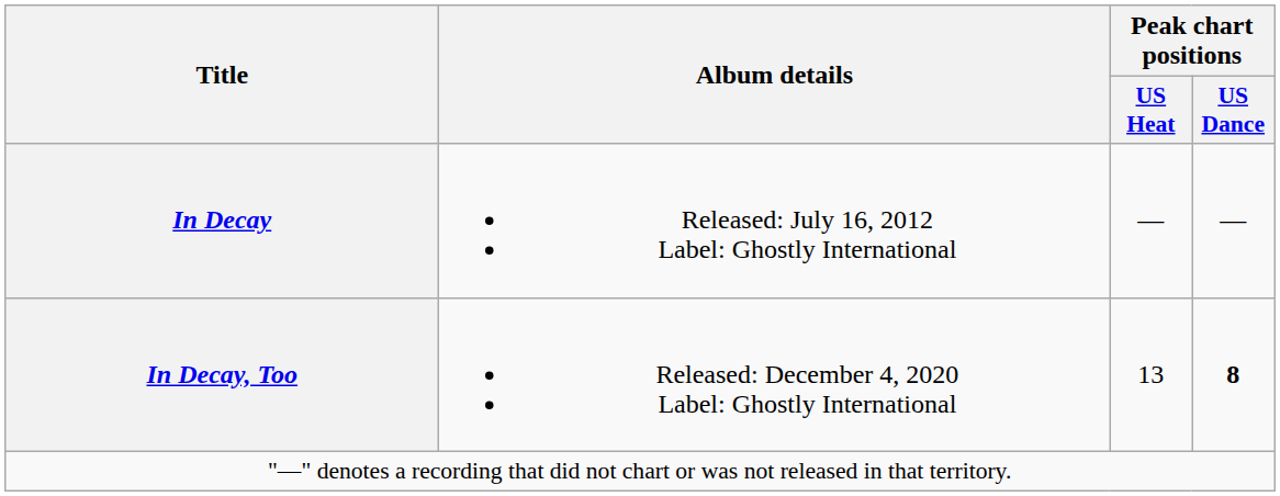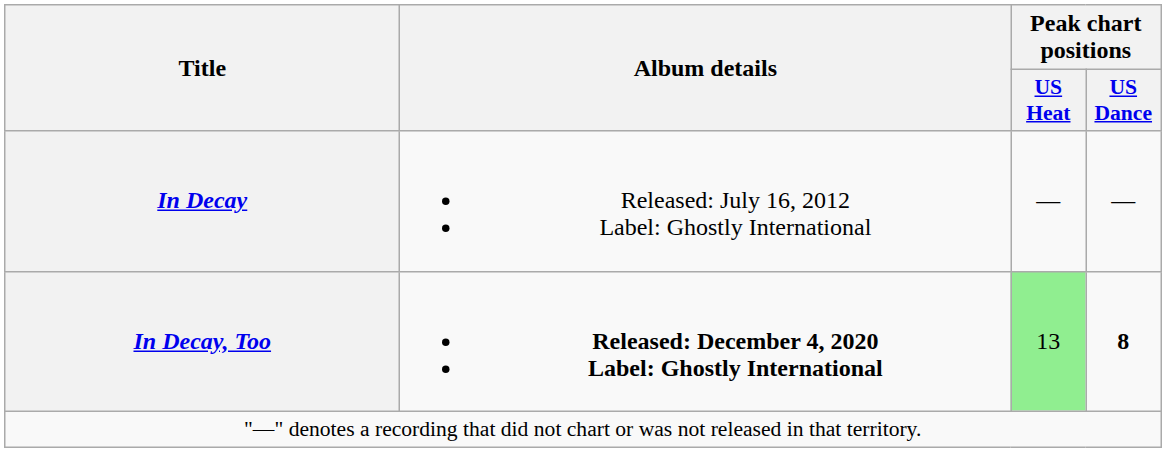In Decay, Too | Album details: normal -> bold
In Decay, Too | Peak chart positions / US Heat: no background -> lightgreen background
